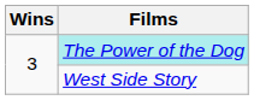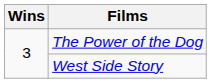The Power of the Dog | Films: paleturquoise background -> no background
